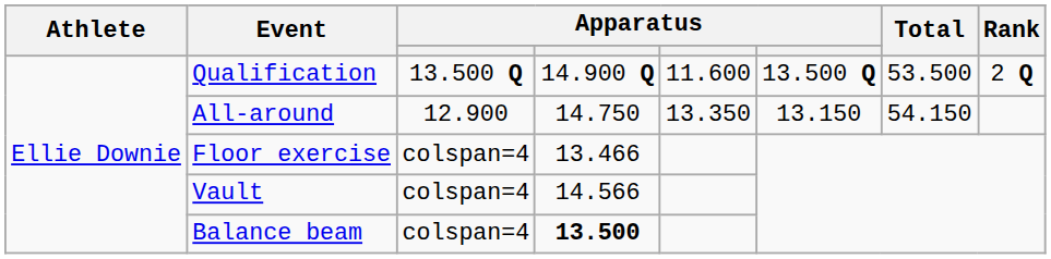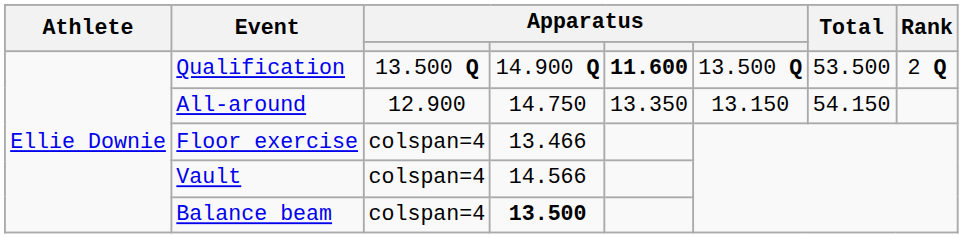Qualification | column 5: normal -> bold
